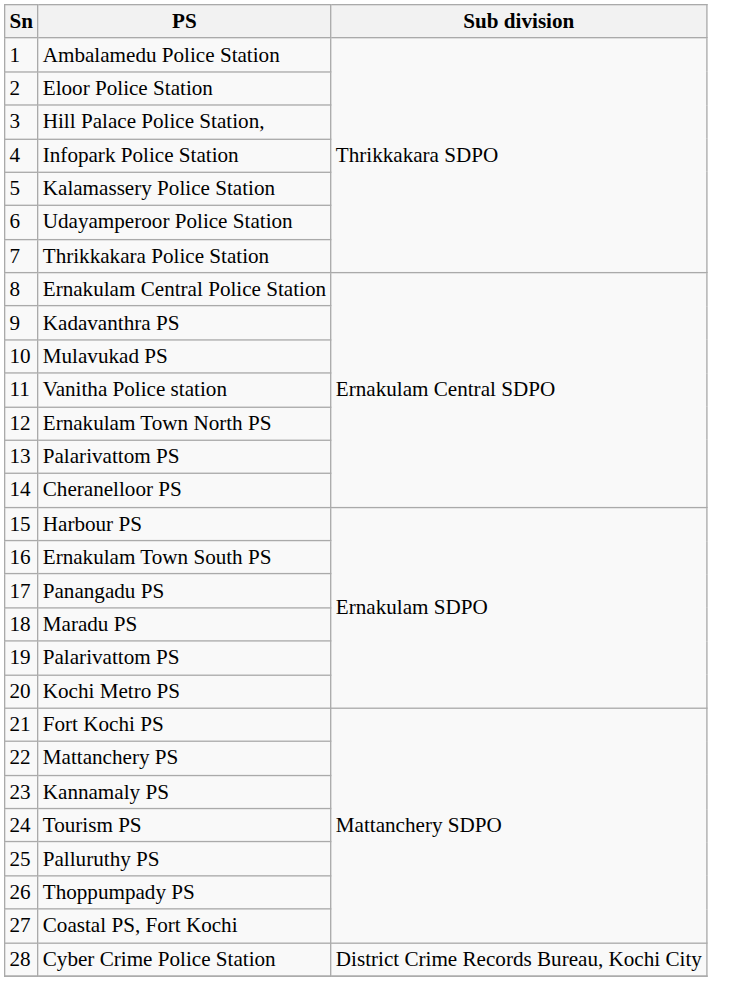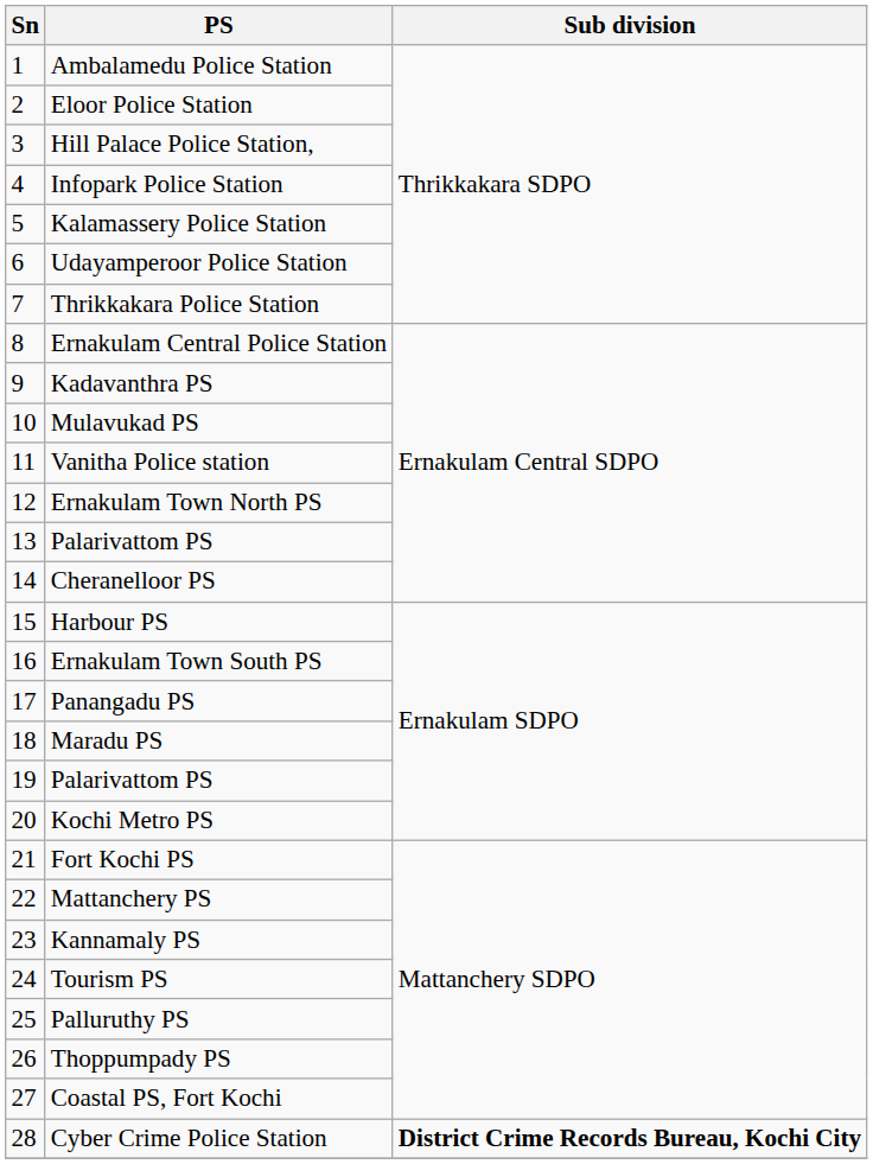Cyber Crime Police Station | Sub division: normal -> bold
